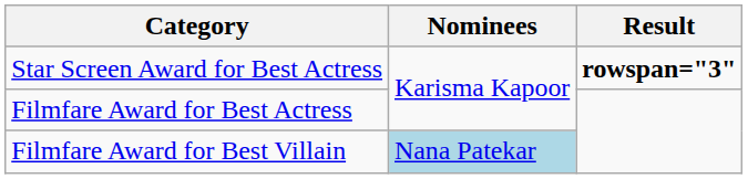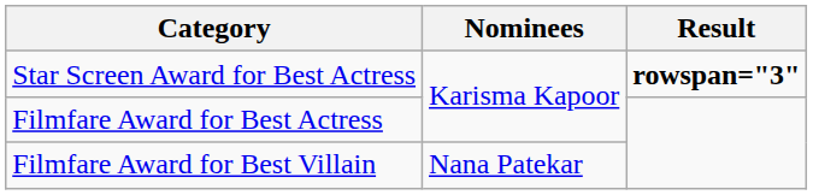Filmfare Award for Best Villain | Nominees: lightblue background -> no background
